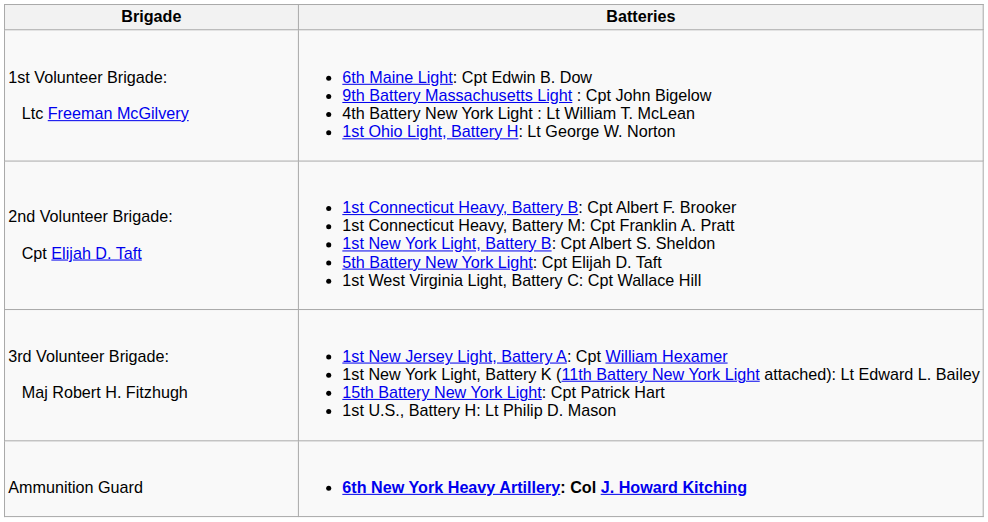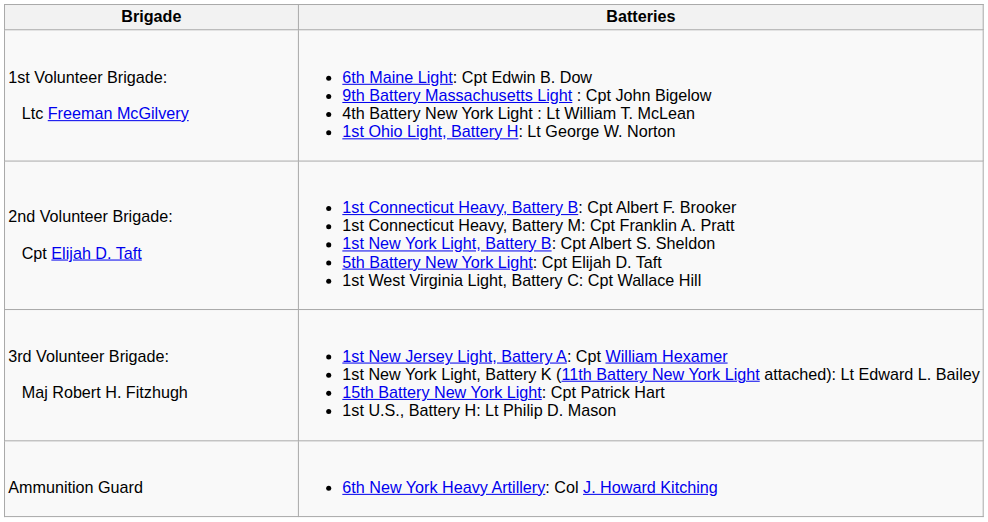Ammunition Guard | Batteries: bold -> normal
